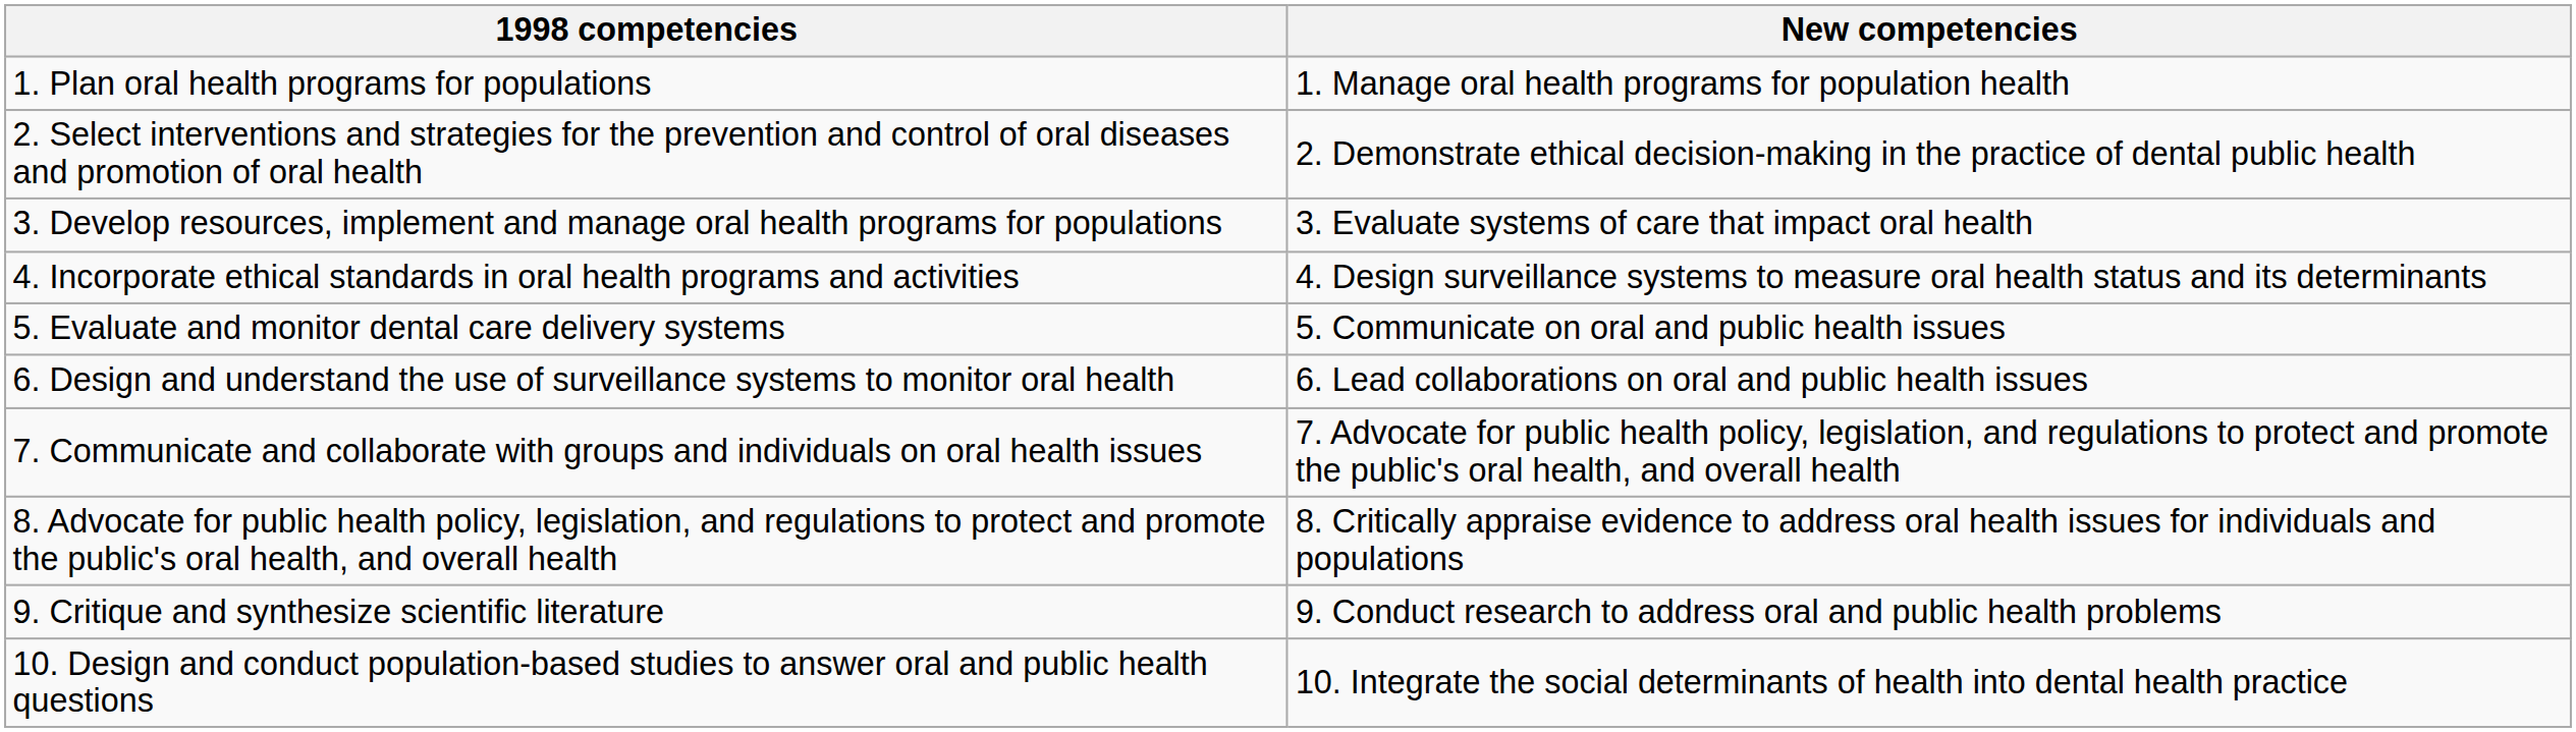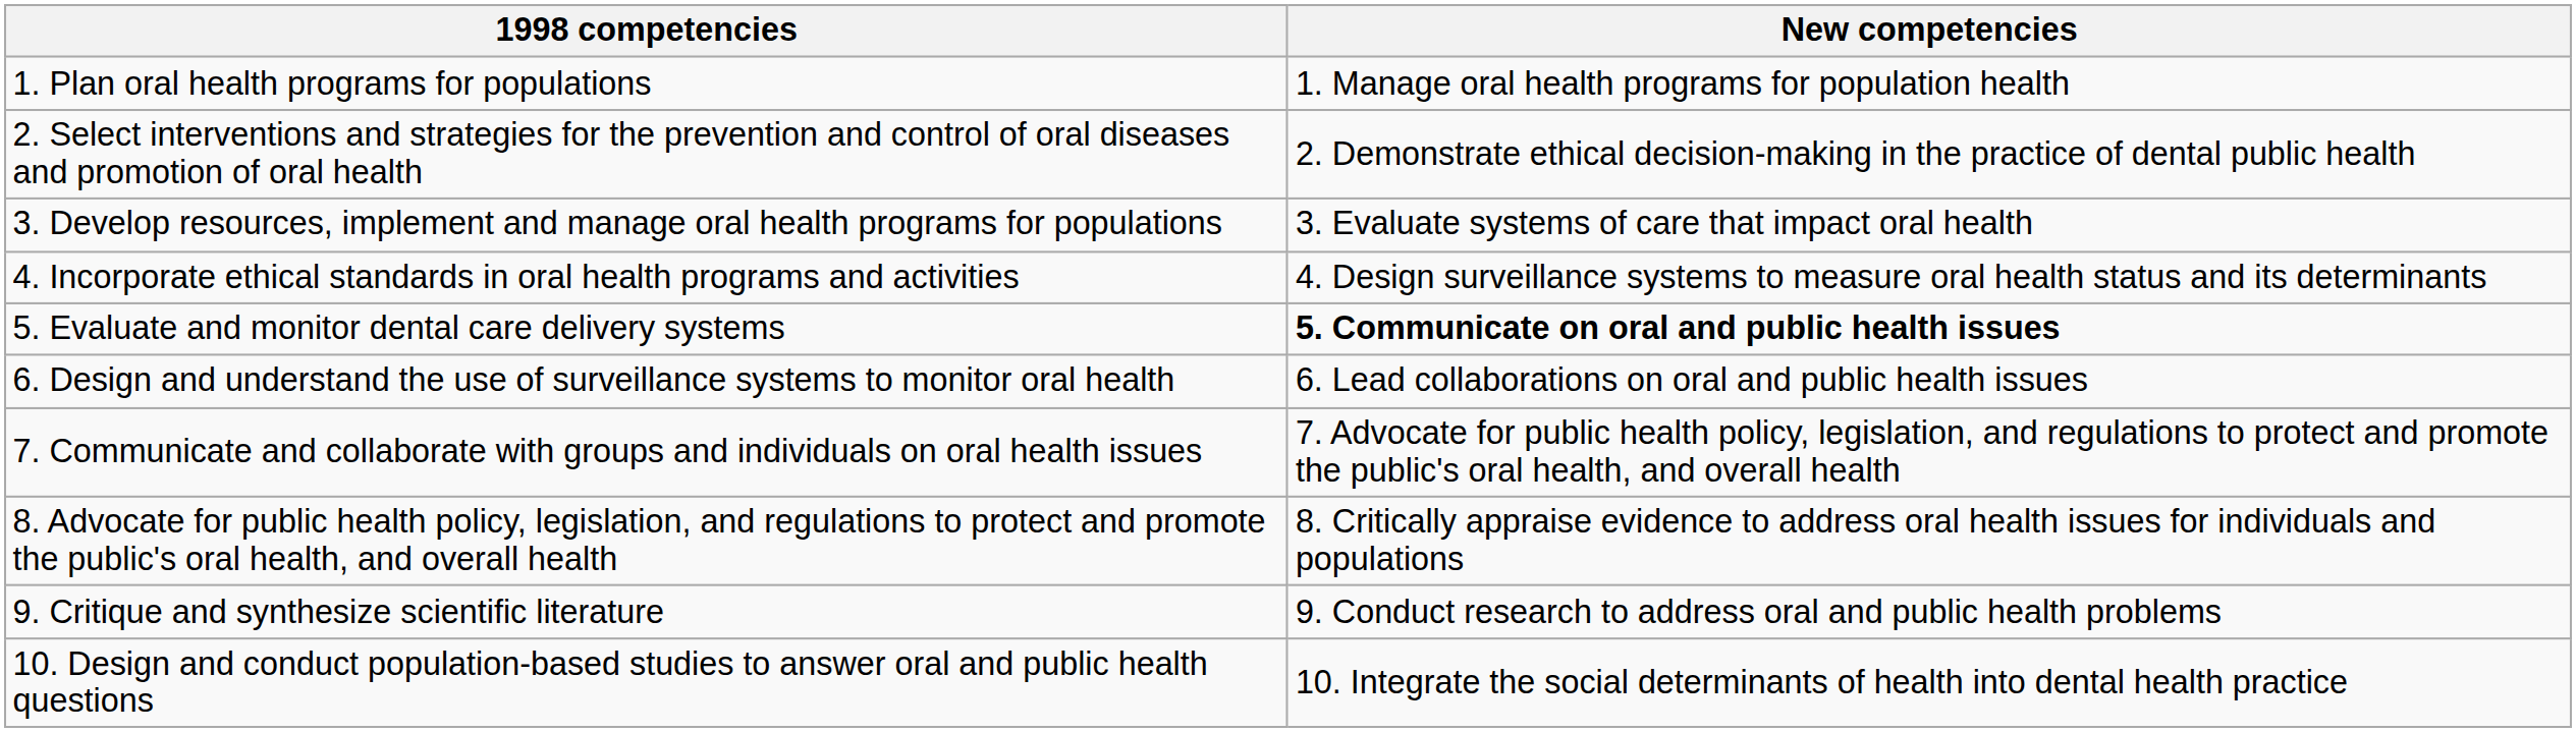5. Evaluate and monitor dental care delivery systems | New competencies: normal -> bold
